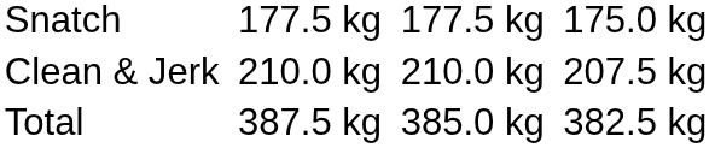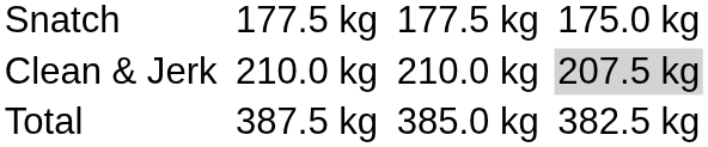Clean & Jerk | column 4: no background -> lightgrey background
